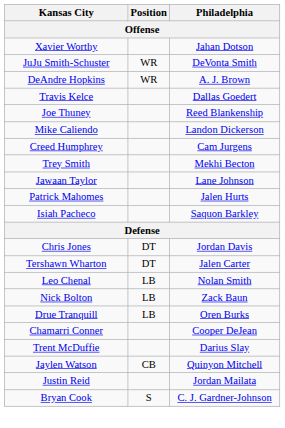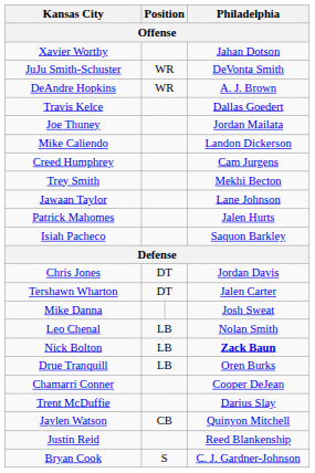Joe Thuney | Philadelphia: Reed Blankenship -> Jordan Mailata
+ row: Mike Danna | Josh Sweat
Nick Bolton | Philadelphia: normal -> bold
Justin Reid | Philadelphia: Jordan Mailata -> Reed Blankenship
